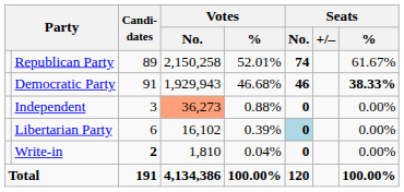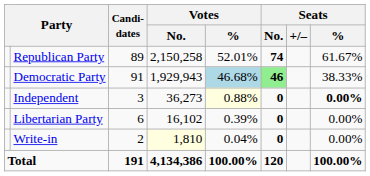Democratic Party | Votes / %: no background -> lightblue background
Democratic Party | Seats / No.: no background -> lightgreen background
Democratic Party | Seats / %: bold -> normal
Independent | Votes / No.: lightsalmon background -> no background
Independent | Votes / %: no background -> lightyellow background
Independent | Seats / %: normal -> bold
Libertarian Party | Seats / No.: lightblue background -> no background
Write-in | Candi- dates: bold -> normal
Write-in | Votes / No.: no background -> lightyellow background
